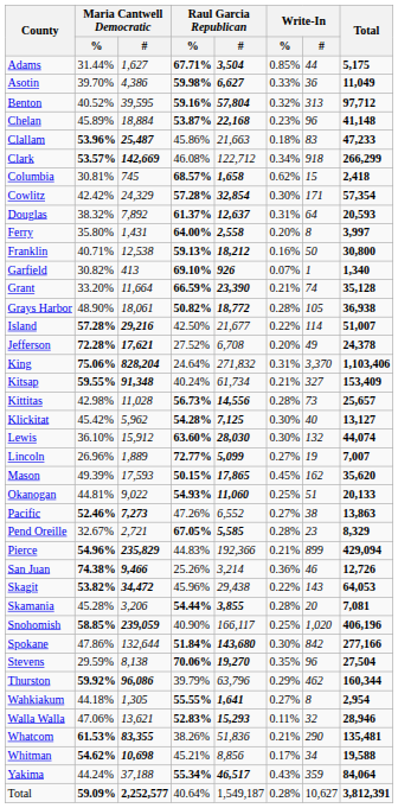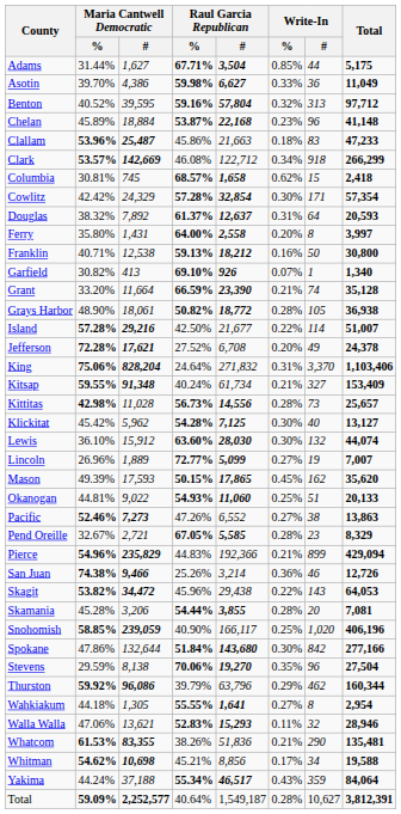Kittitas | Maria Cantwell Democratic / %: normal -> bold
